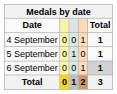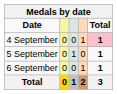4 September | Total: no background -> pink background
6 September | Total: lightgrey background -> no background
